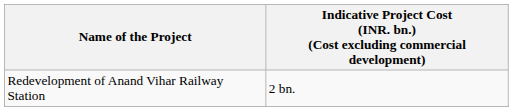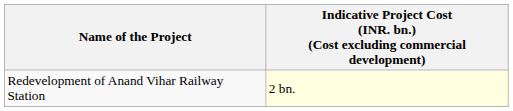Redevelopment of Anand Vihar Railway Station | column 2: no background -> lightyellow background
